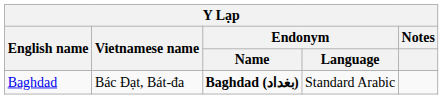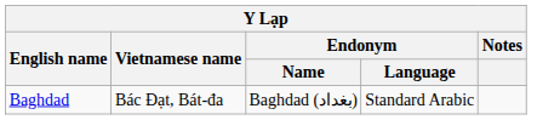Baghdad | Endonym / Name: bold -> normal
